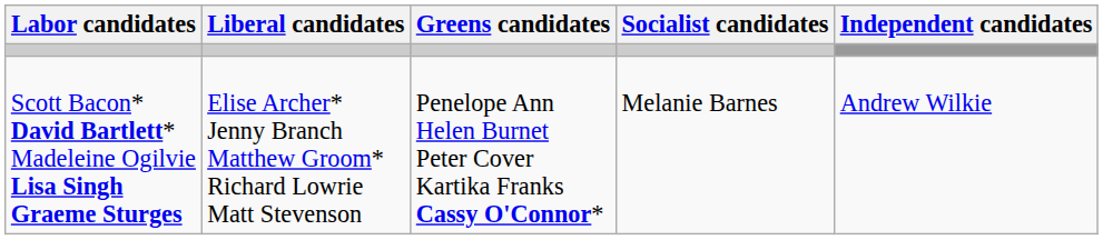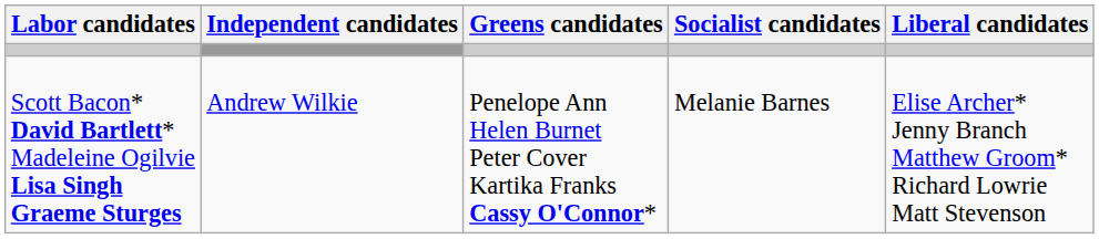columns swapped: Liberal candidates <-> Independent candidates
